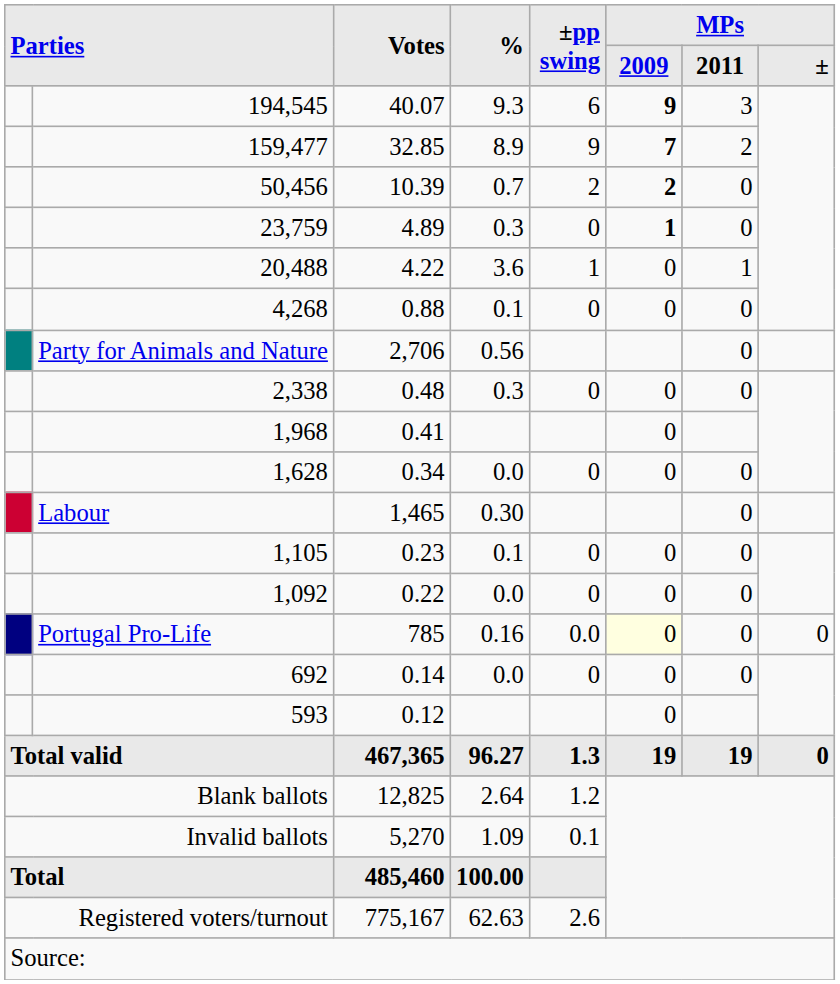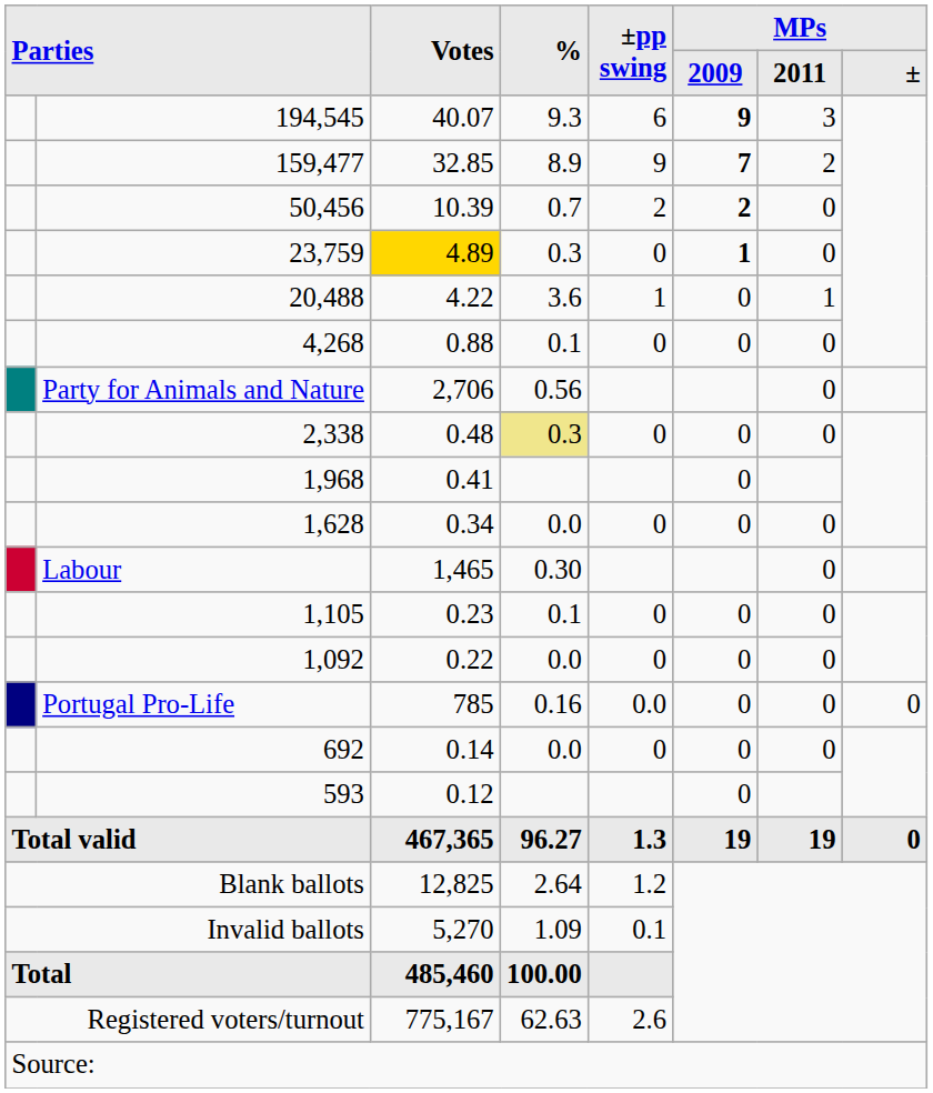23,759 | Votes: no background -> gold background
2,338 | %: no background -> khaki background
Portugal Pro-Life | MPs / 2009: lightyellow background -> no background
